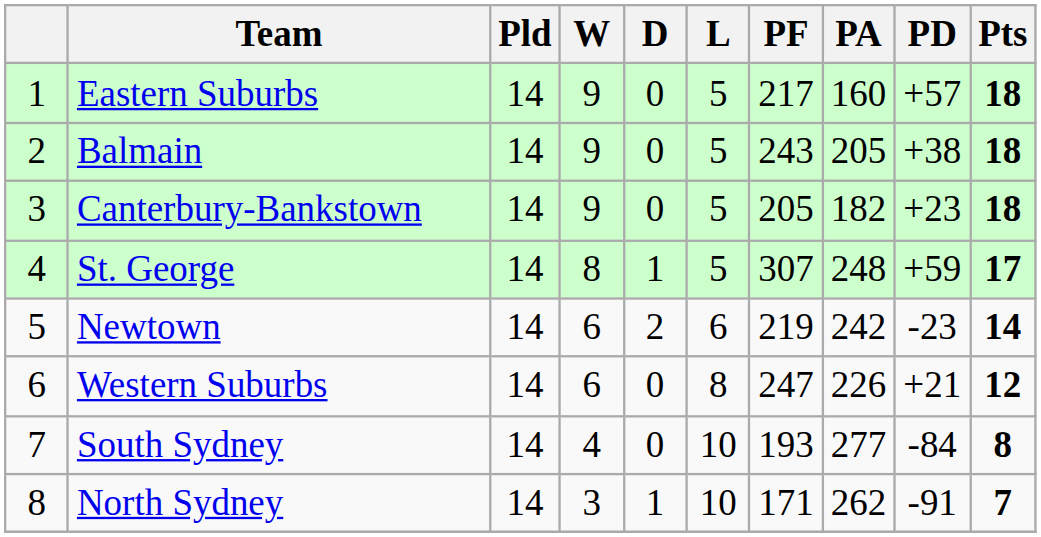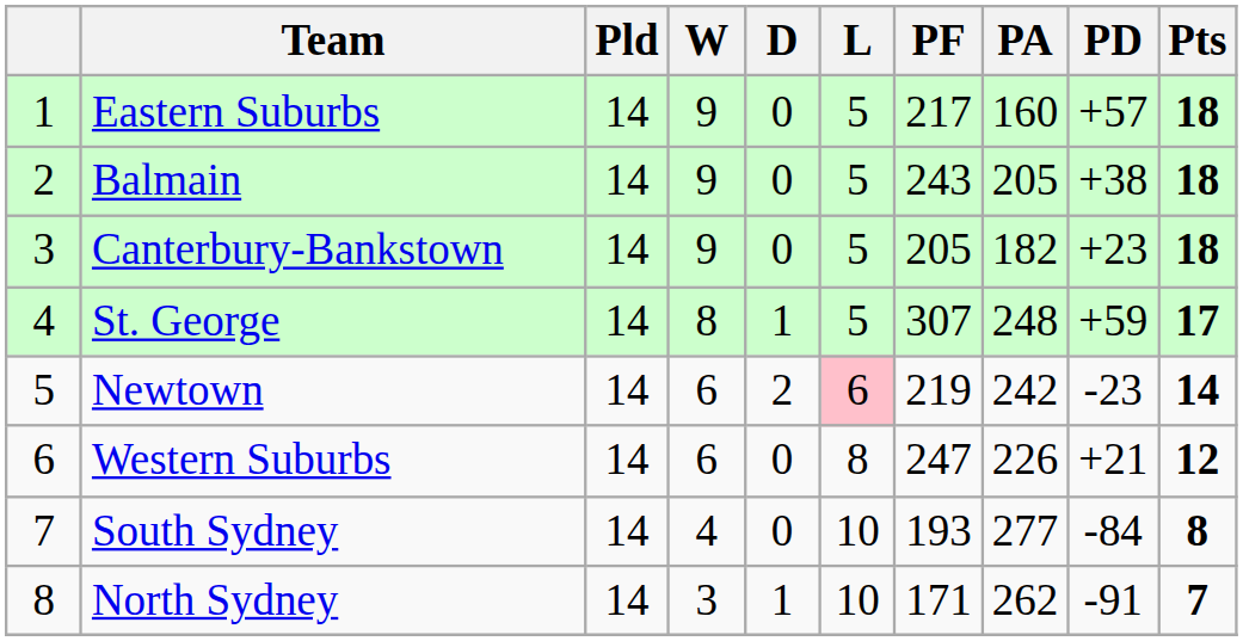Newtown | L: no background -> pink background
